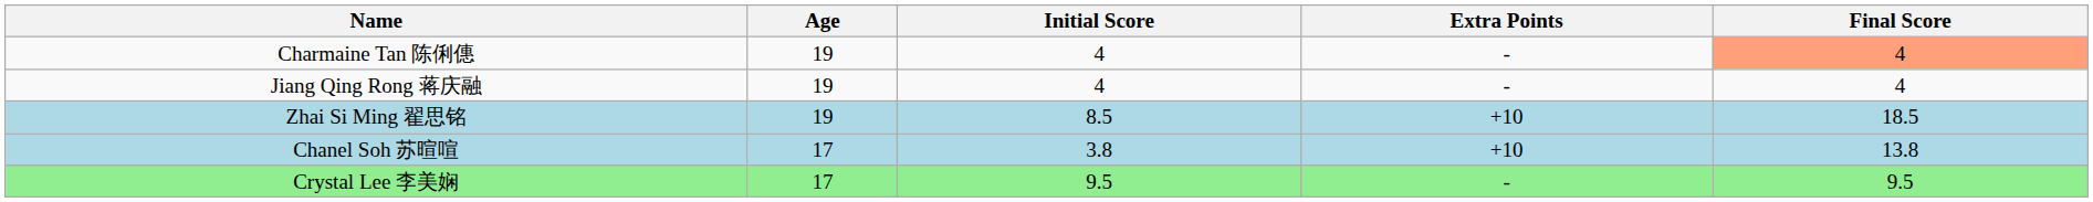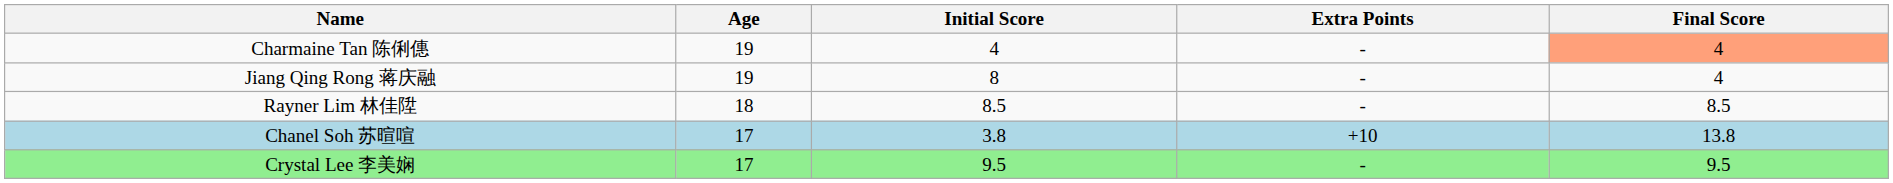Jiang Qing Rong 蒋庆融 | Initial Score: 4 -> 8
+ row: Rayner Lim 林佳陞 | 18 | 8.5 | - | 8.5
- row: Zhai Si Ming 翟思铭 | 19 | 8.5 | +10 | 18.5
